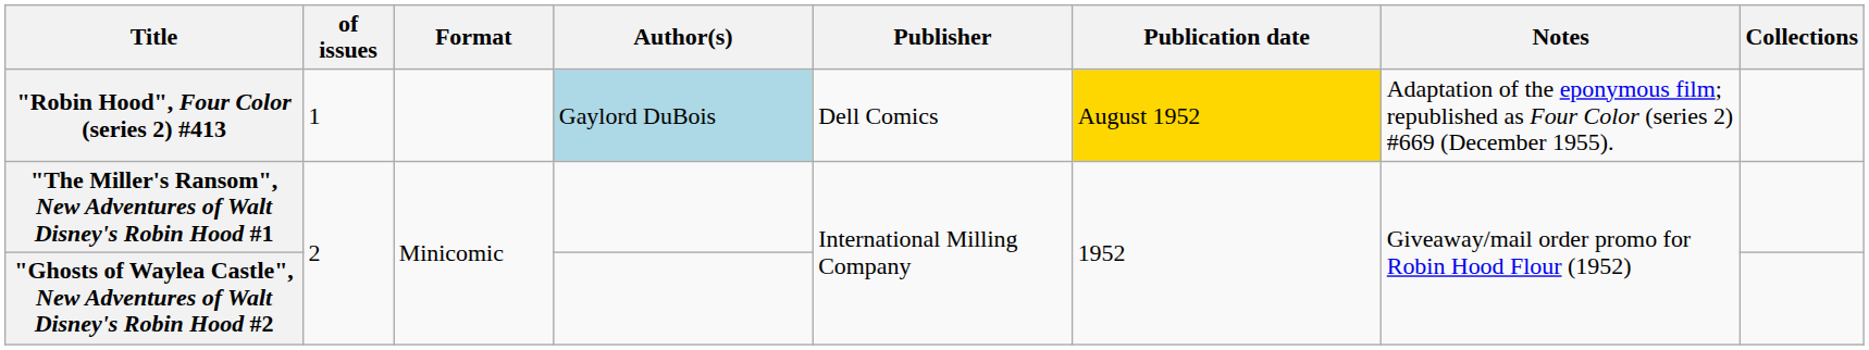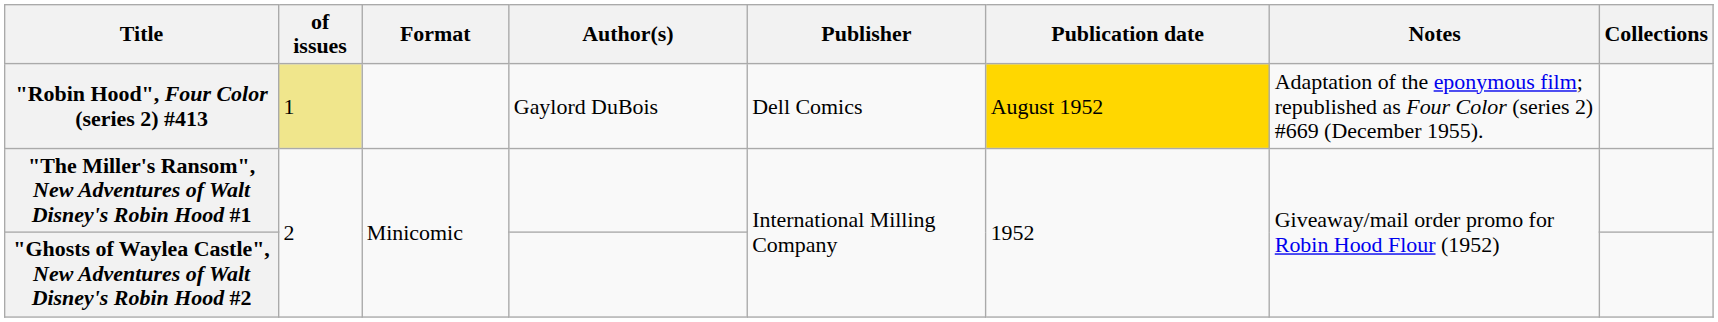"Robin Hood", Four Color (series 2) #413 | of issues: no background -> khaki background
"Robin Hood", Four Color (series 2) #413 | Author(s): lightblue background -> no background
